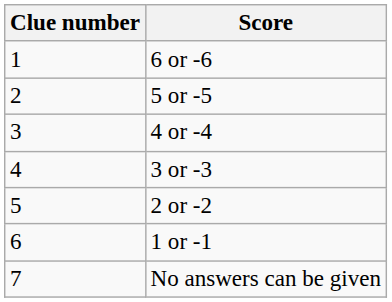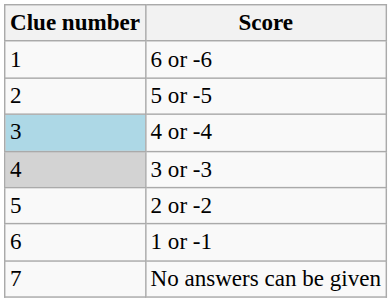4 or -4 | Clue number: no background -> lightblue background
3 or -3 | Clue number: no background -> lightgrey background
